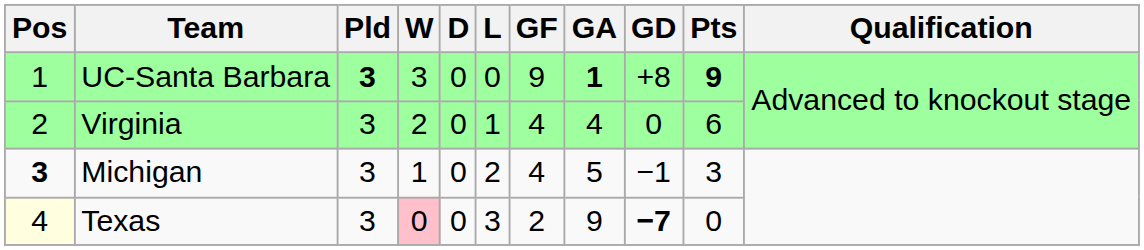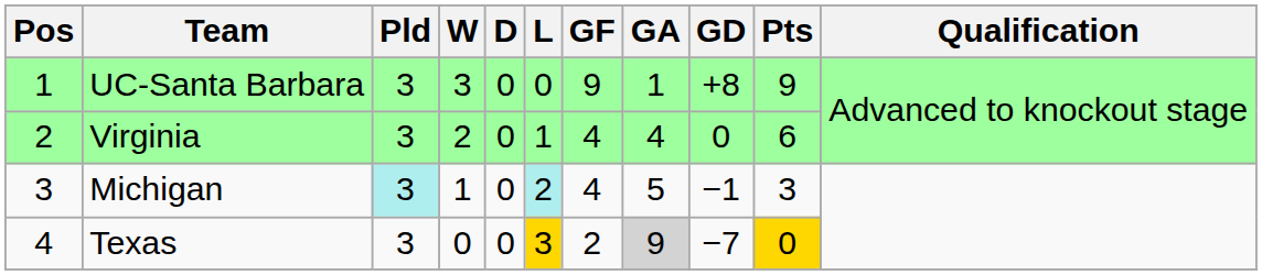UC-Santa Barbara | Pld: bold -> normal
UC-Santa Barbara | GA: bold -> normal
UC-Santa Barbara | Pts: bold -> normal
Michigan | Pos: bold -> normal
Michigan | Pld: no background -> paleturquoise background
Michigan | L: no background -> paleturquoise background
Texas | Pos: lightyellow background -> no background
Texas | W: pink background -> no background
Texas | L: no background -> gold background
Texas | GA: no background -> lightgrey background
Texas | GD: bold -> normal
Texas | Pts: no background -> gold background
